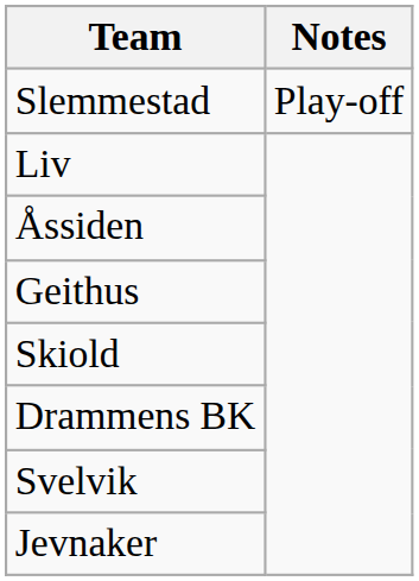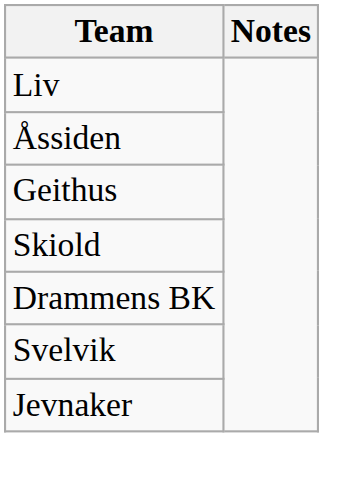- row: Slemmestad | Play-off
